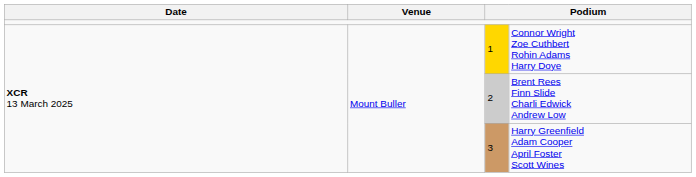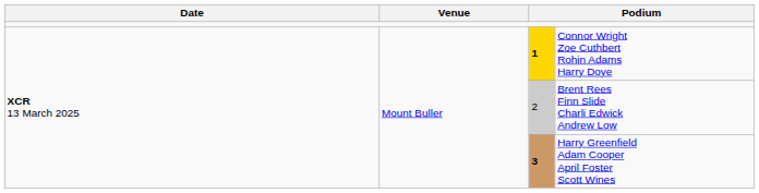Connor Wright Zoe Cuthbert Rohin Adams Harry Doye | column 3: normal -> bold
Harry Greenfield Adam Cooper April Foster Scott Wines | column 3: normal -> bold
